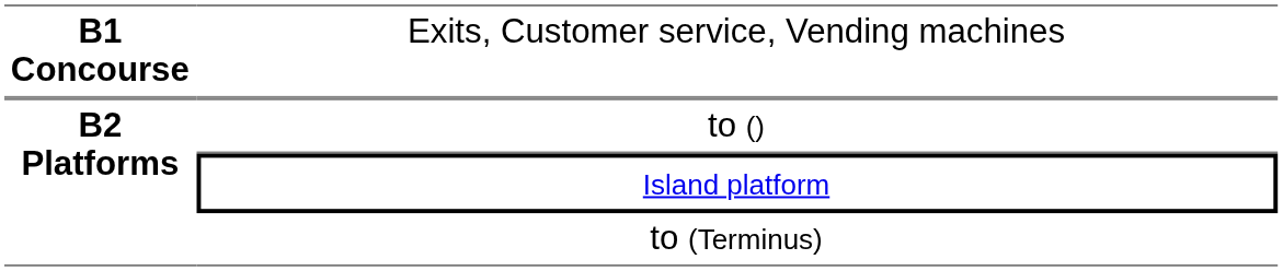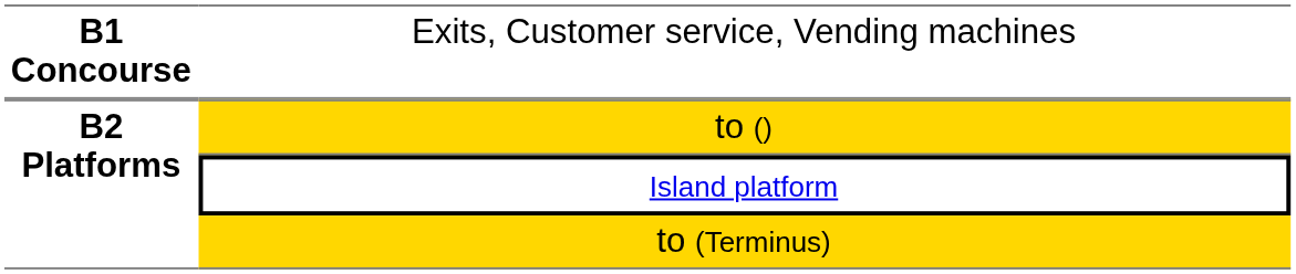to () | column 2: no background -> gold background
to (Terminus) | column 2: no background -> gold background
